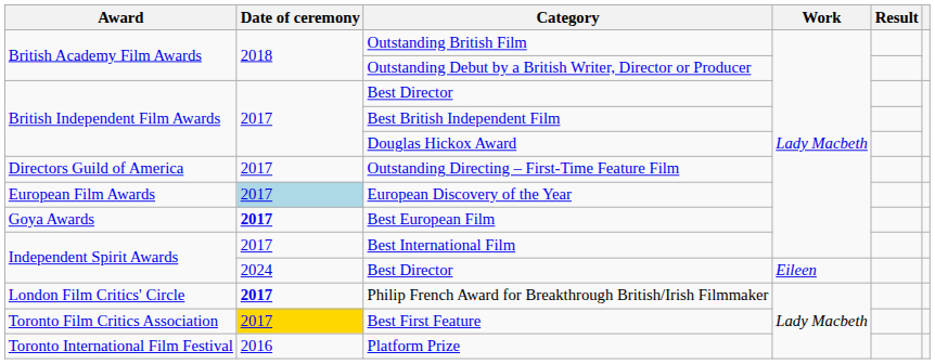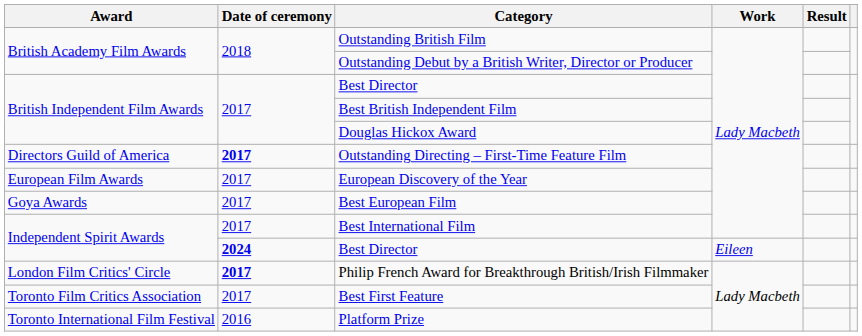Outstanding Directing – First-Time Feature Film | Date of ceremony: normal -> bold
European Discovery of the Year | Date of ceremony: lightblue background -> no background
Best European Film | Date of ceremony: bold -> normal
Independent Spirit Awards / Best Director | Date of ceremony: normal -> bold
Best First Feature | Date of ceremony: gold background -> no background
